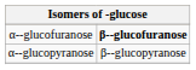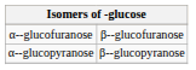α--glucofuranose | column 2: bold -> normal
